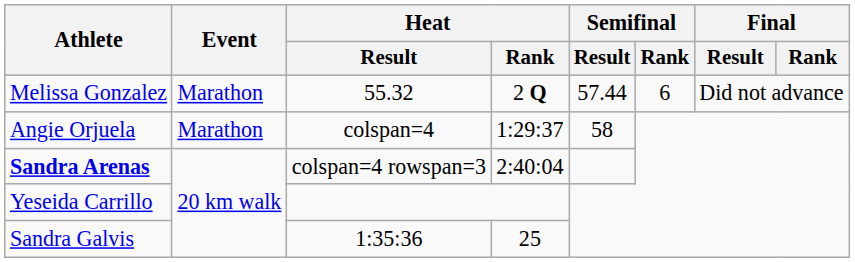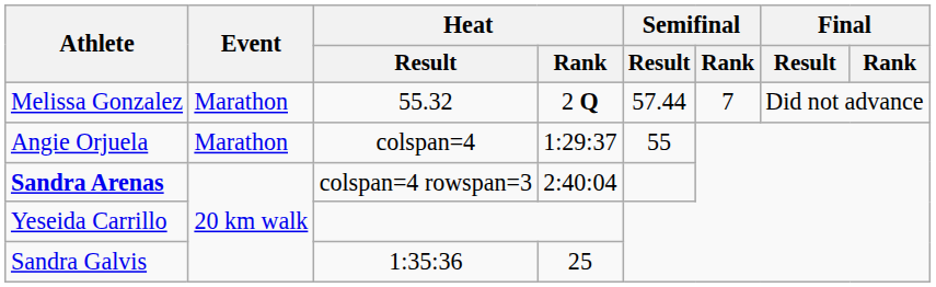Melissa Gonzalez | Semifinal / Rank: 6 -> 7
Angie Orjuela | Semifinal / Result: 58 -> 55
